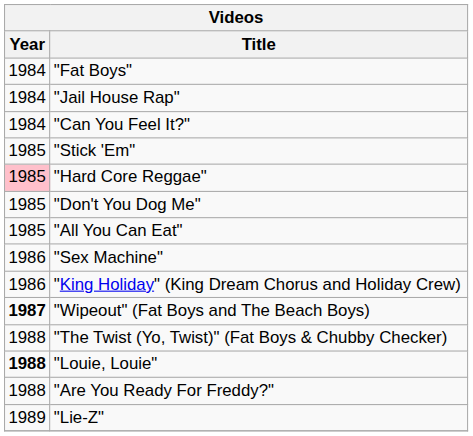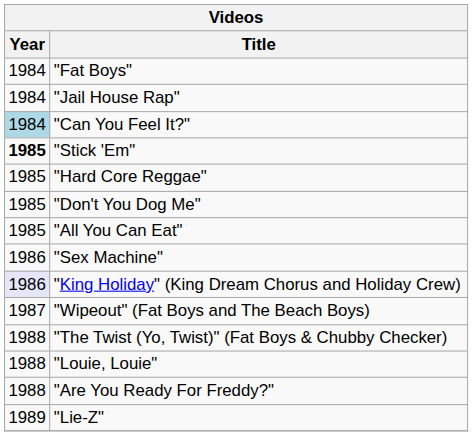"Can You Feel It?" | Year: no background -> lightblue background
"Stick 'Em" | Year: normal -> bold
"Hard Core Reggae" | Year: pink background -> no background
"King Holiday" (King Dream Chorus and Holiday Crew) | Year: no background -> lavender background
"Wipeout" (Fat Boys and The Beach Boys) | Year: bold -> normal
"Louie, Louie" | Year: bold -> normal
